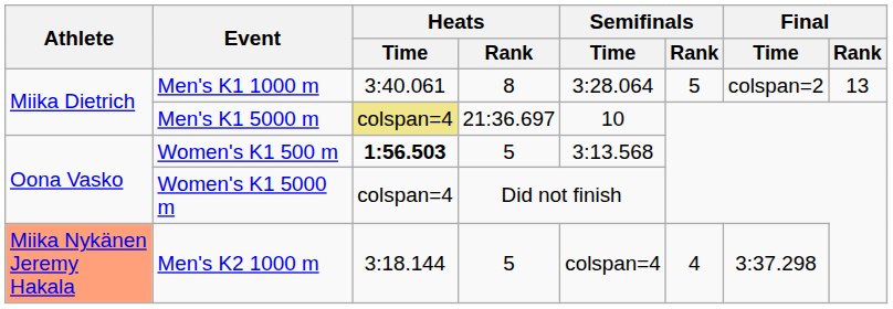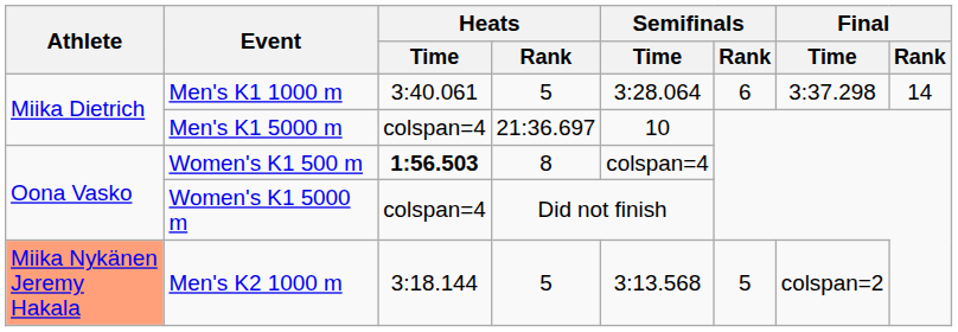Men's K1 1000 m | Heats / Rank: 8 -> 5
Men's K1 1000 m | Semifinals / Rank: 5 -> 6
Men's K1 1000 m | Final / Time: colspan=2 -> 3:37.298
Men's K1 1000 m | Final / Rank: 13 -> 14
Men's K1 5000 m | Heats / Time: khaki background -> no background
Women's K1 500 m | Heats / Rank: 5 -> 8
Women's K1 500 m | Semifinals / Time: 3:13.568 -> colspan=4
Men's K2 1000 m | Semifinals / Time: colspan=4 -> 3:13.568
Men's K2 1000 m | Semifinals / Rank: 4 -> 5
Men's K2 1000 m | Final / Time: 3:37.298 -> colspan=2
